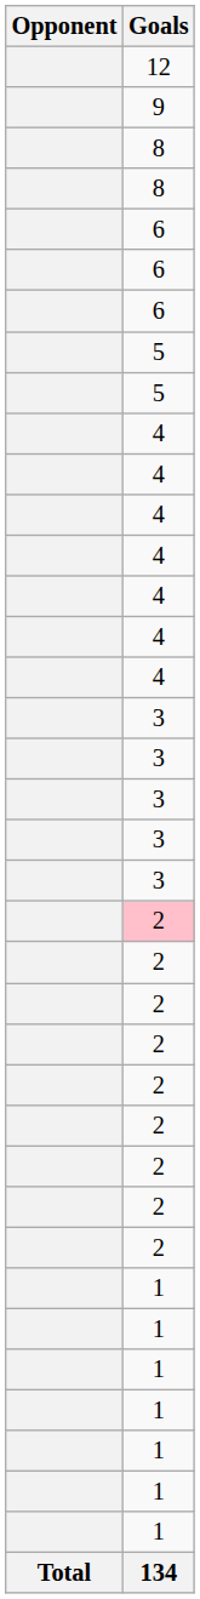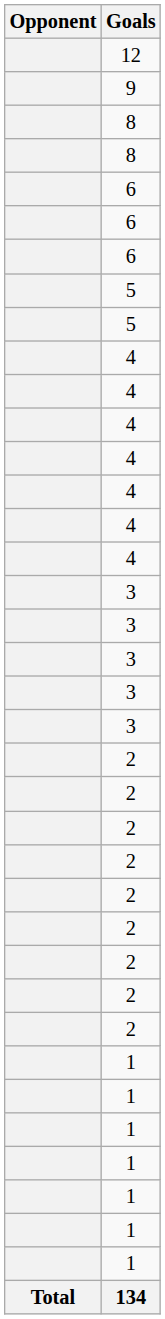row 23 | Goals: pink background -> no background
